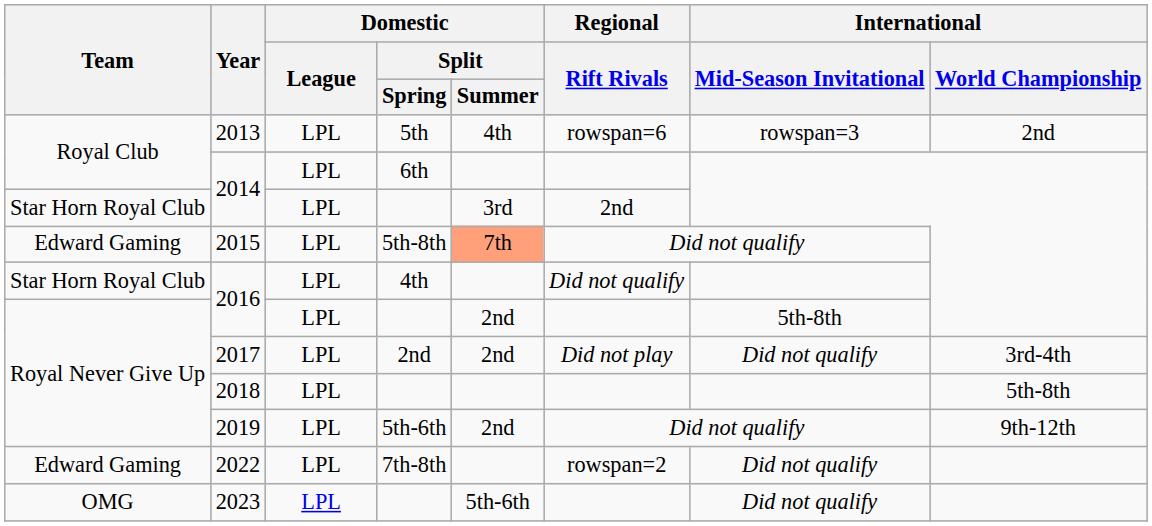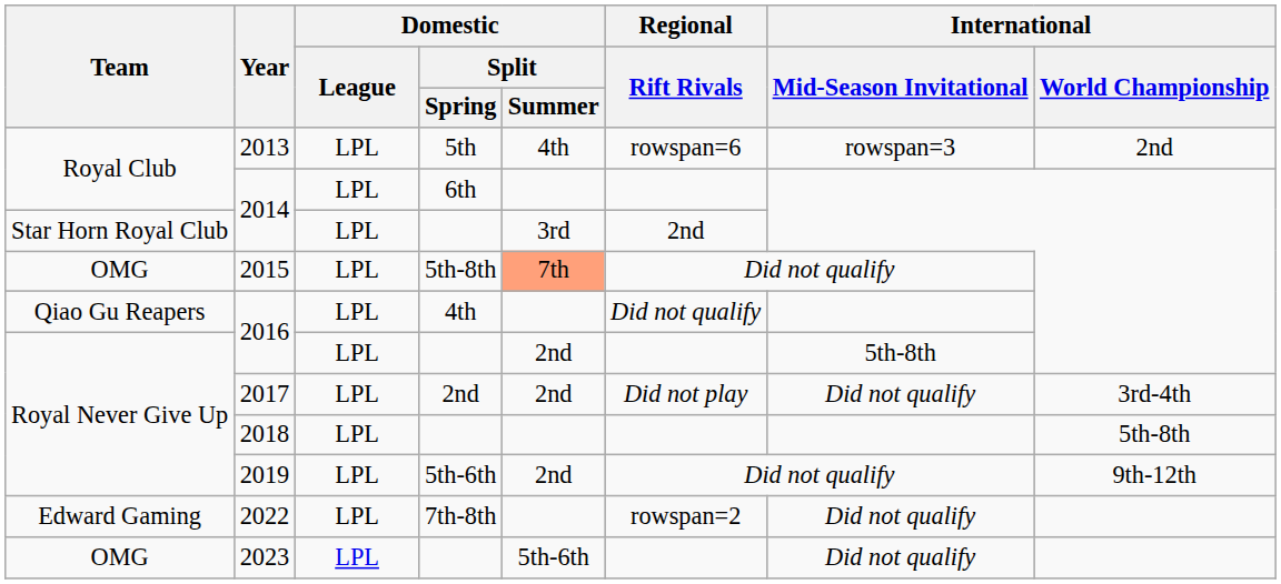2015 | Team: Edward Gaming -> OMG
2016 / 4th | Team: Star Horn Royal Club -> Qiao Gu Reapers
